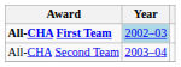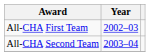row 2 | Award: bold -> normal
row 2 | Year: lightblue background -> no background
